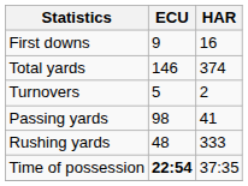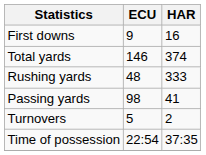rows swapped: Rushing yards <-> Turnovers
Time of possession | ECU: bold -> normal
